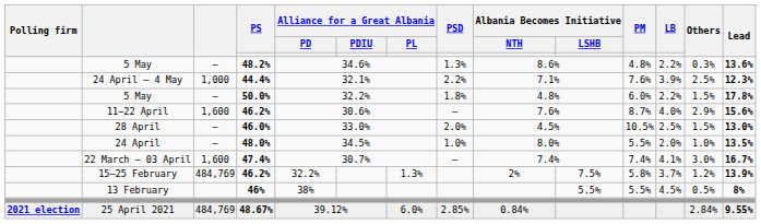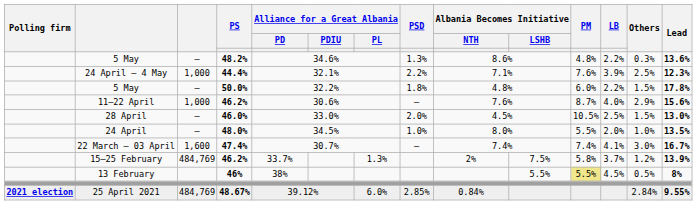11–22 April | column 3: 1,600 -> 1,000
15–25 February | Alliance for a Great Albania / PD: 32.2% -> 33.7%
13 February | PM: no background -> khaki background
